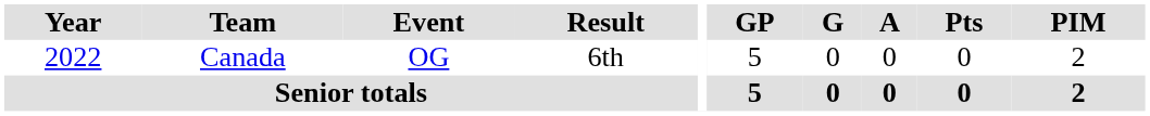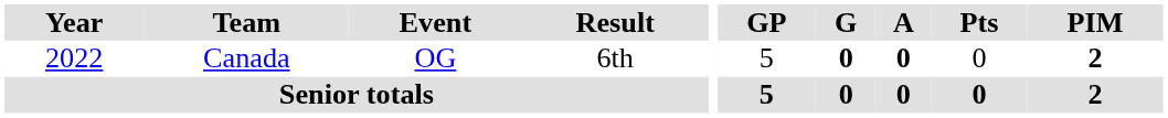Canada | G: normal -> bold
Canada | A: normal -> bold
Canada | PIM: normal -> bold
